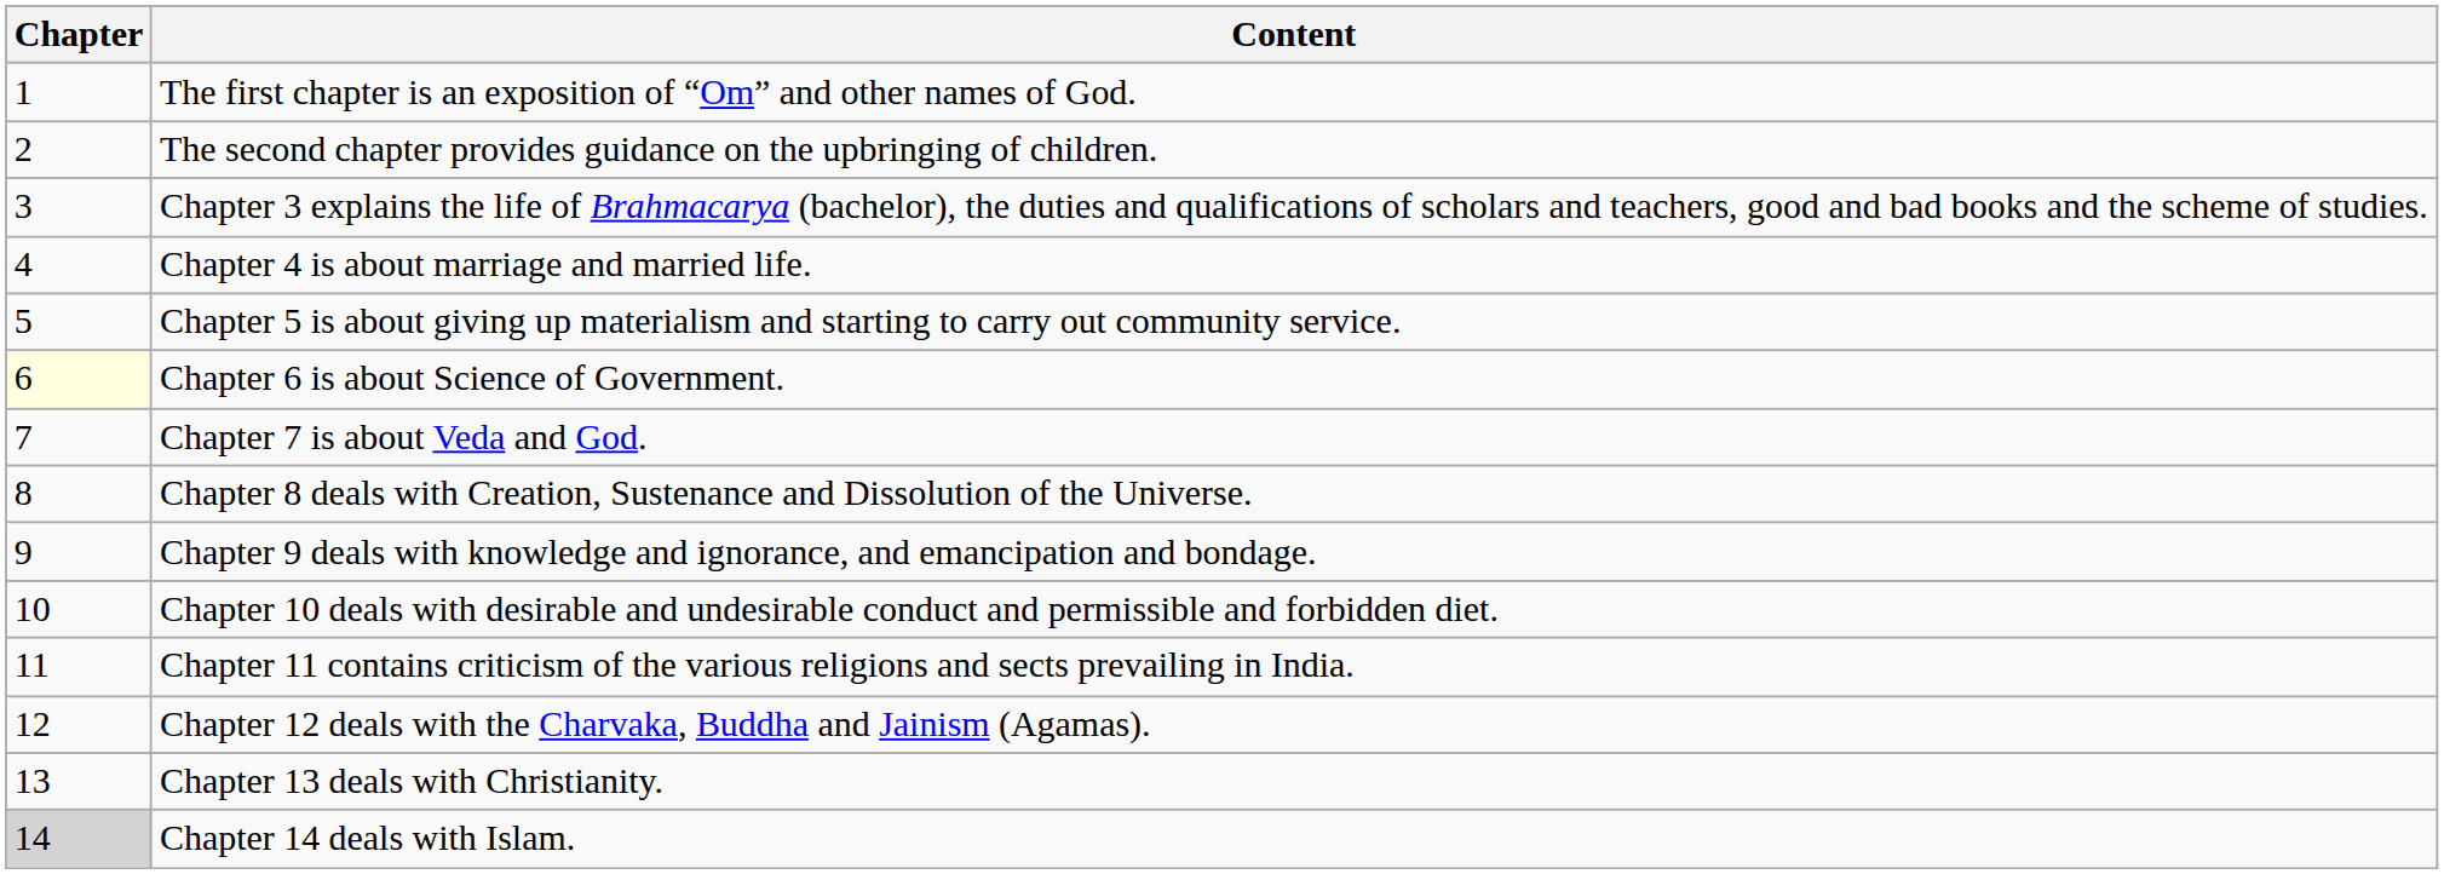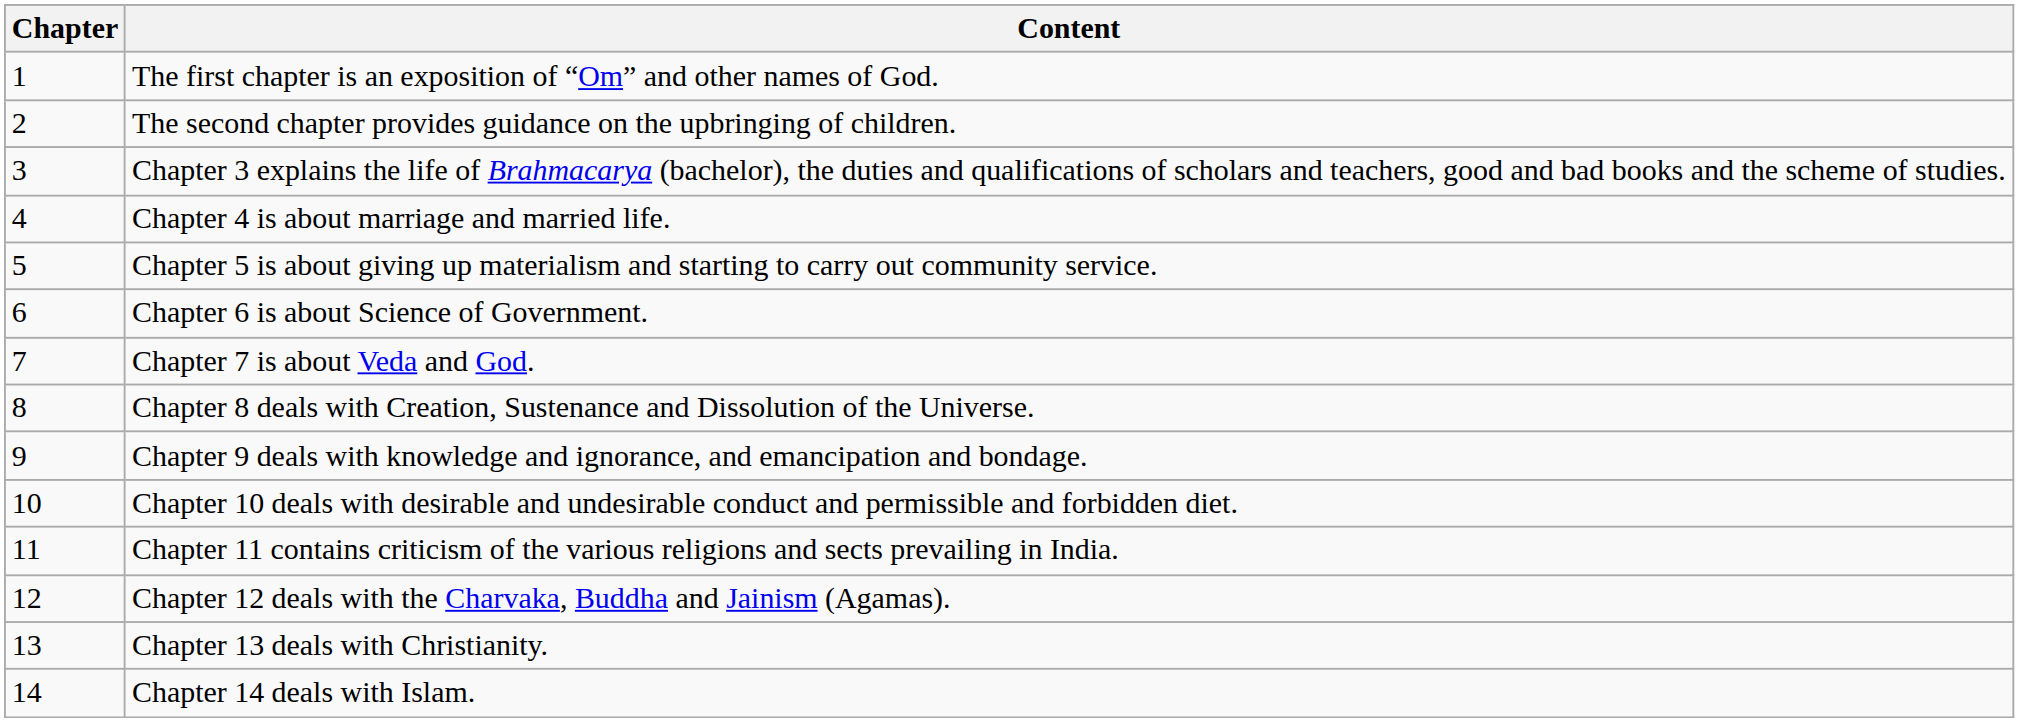Chapter 6 is about Science of Government. | Chapter: lightyellow background -> no background
Chapter 14 deals with Islam. | Chapter: lightgrey background -> no background
